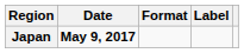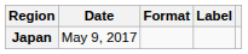Japan | Date: bold -> normal
